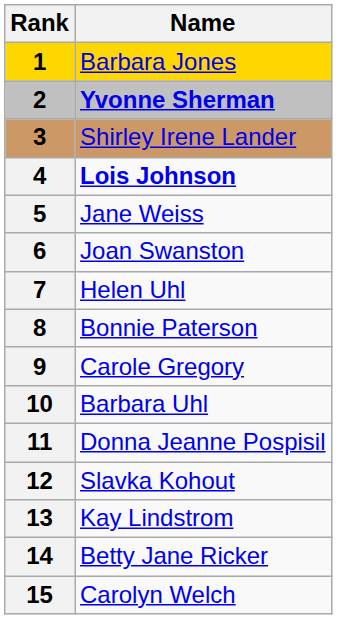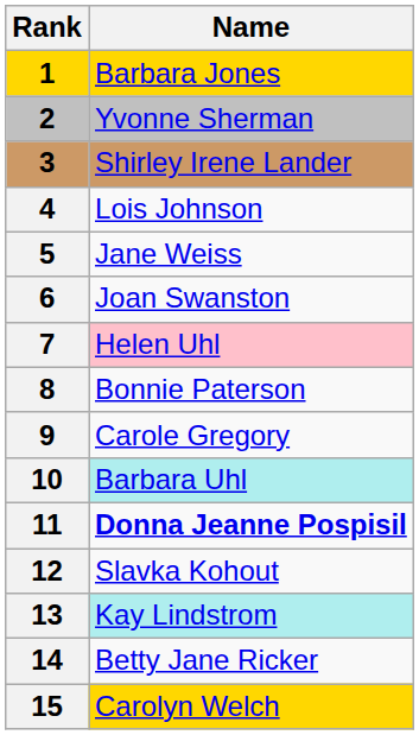Yvonne Sherman | Name: bold -> normal
Lois Johnson | Name: bold -> normal
Helen Uhl | Name: no background -> pink background
Barbara Uhl | Name: no background -> paleturquoise background
Donna Jeanne Pospisil | Name: normal -> bold
Kay Lindstrom | Name: no background -> paleturquoise background
Carolyn Welch | Name: no background -> gold background
